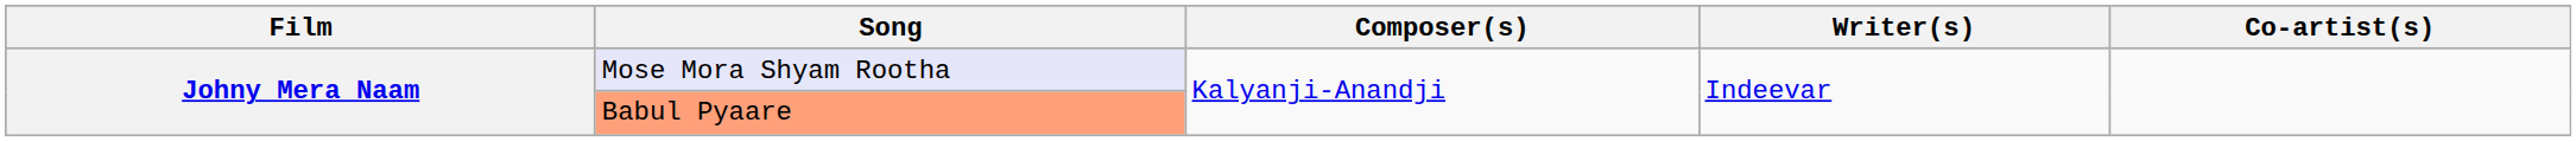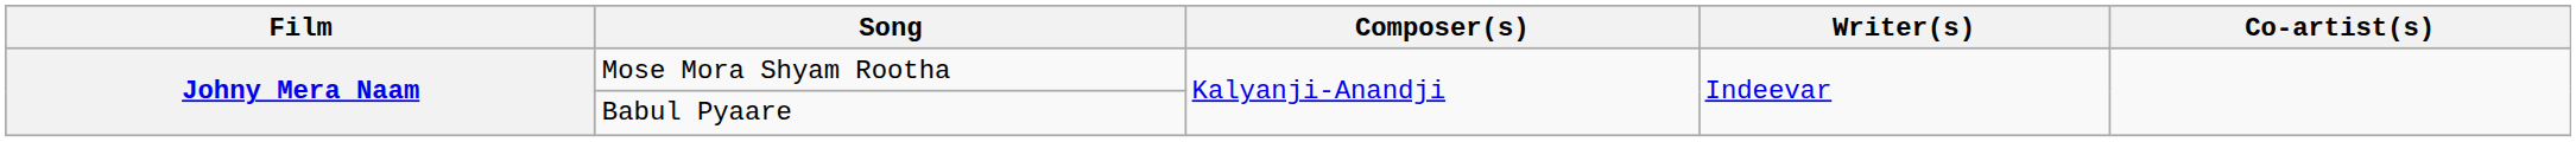Mose Mora Shyam Rootha | Song: lavender background -> no background
Babul Pyaare | Song: lightsalmon background -> no background
